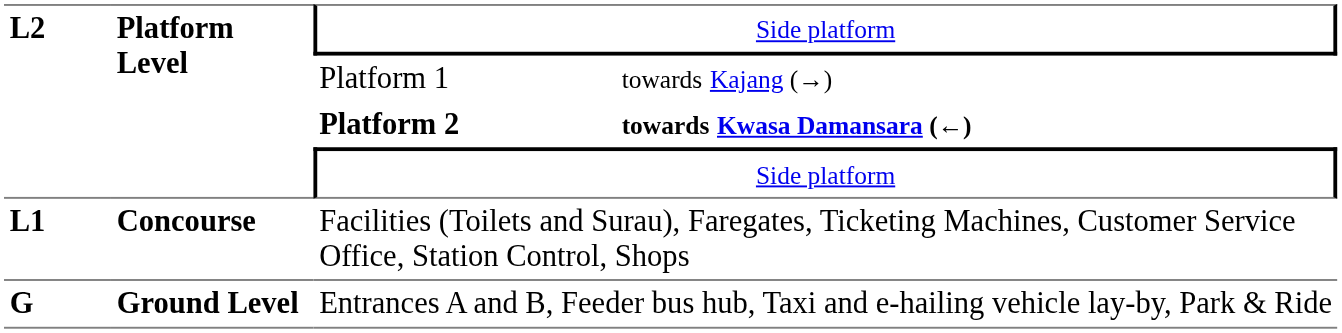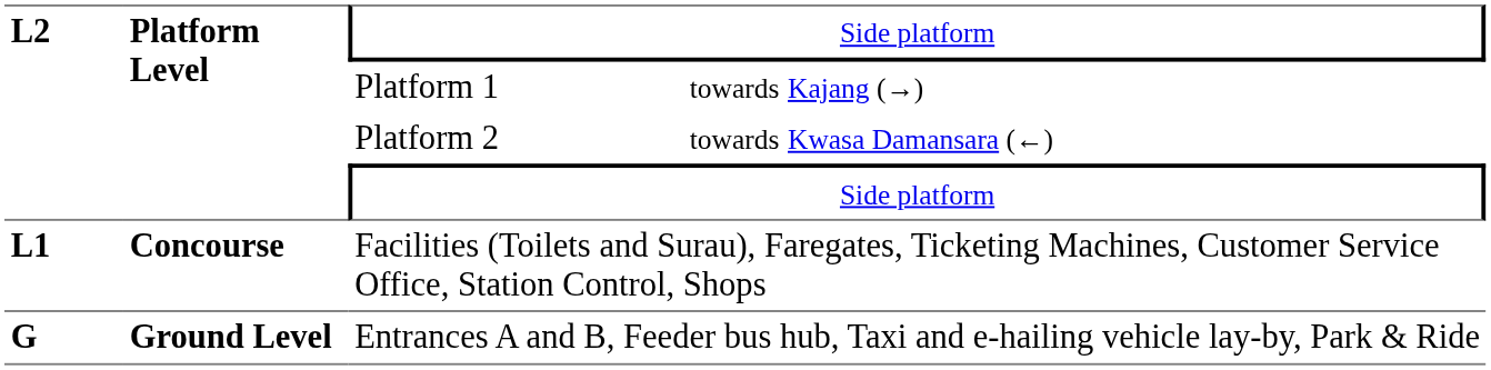Platform 2 | column 3: bold -> normal
Platform 2 | column 4: bold -> normal
